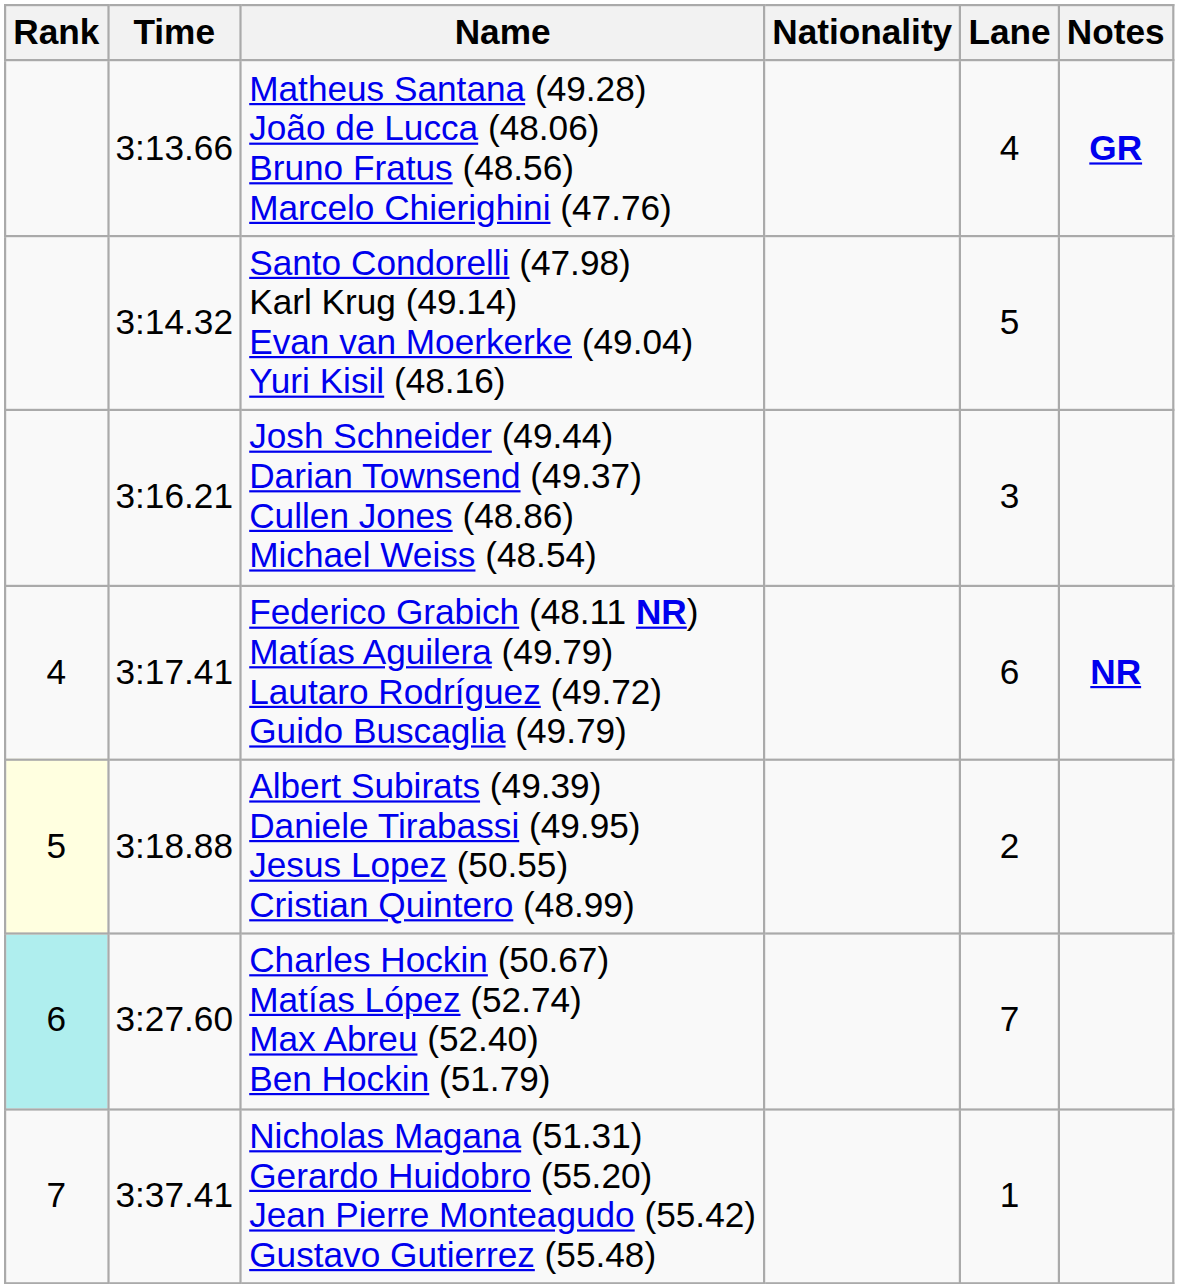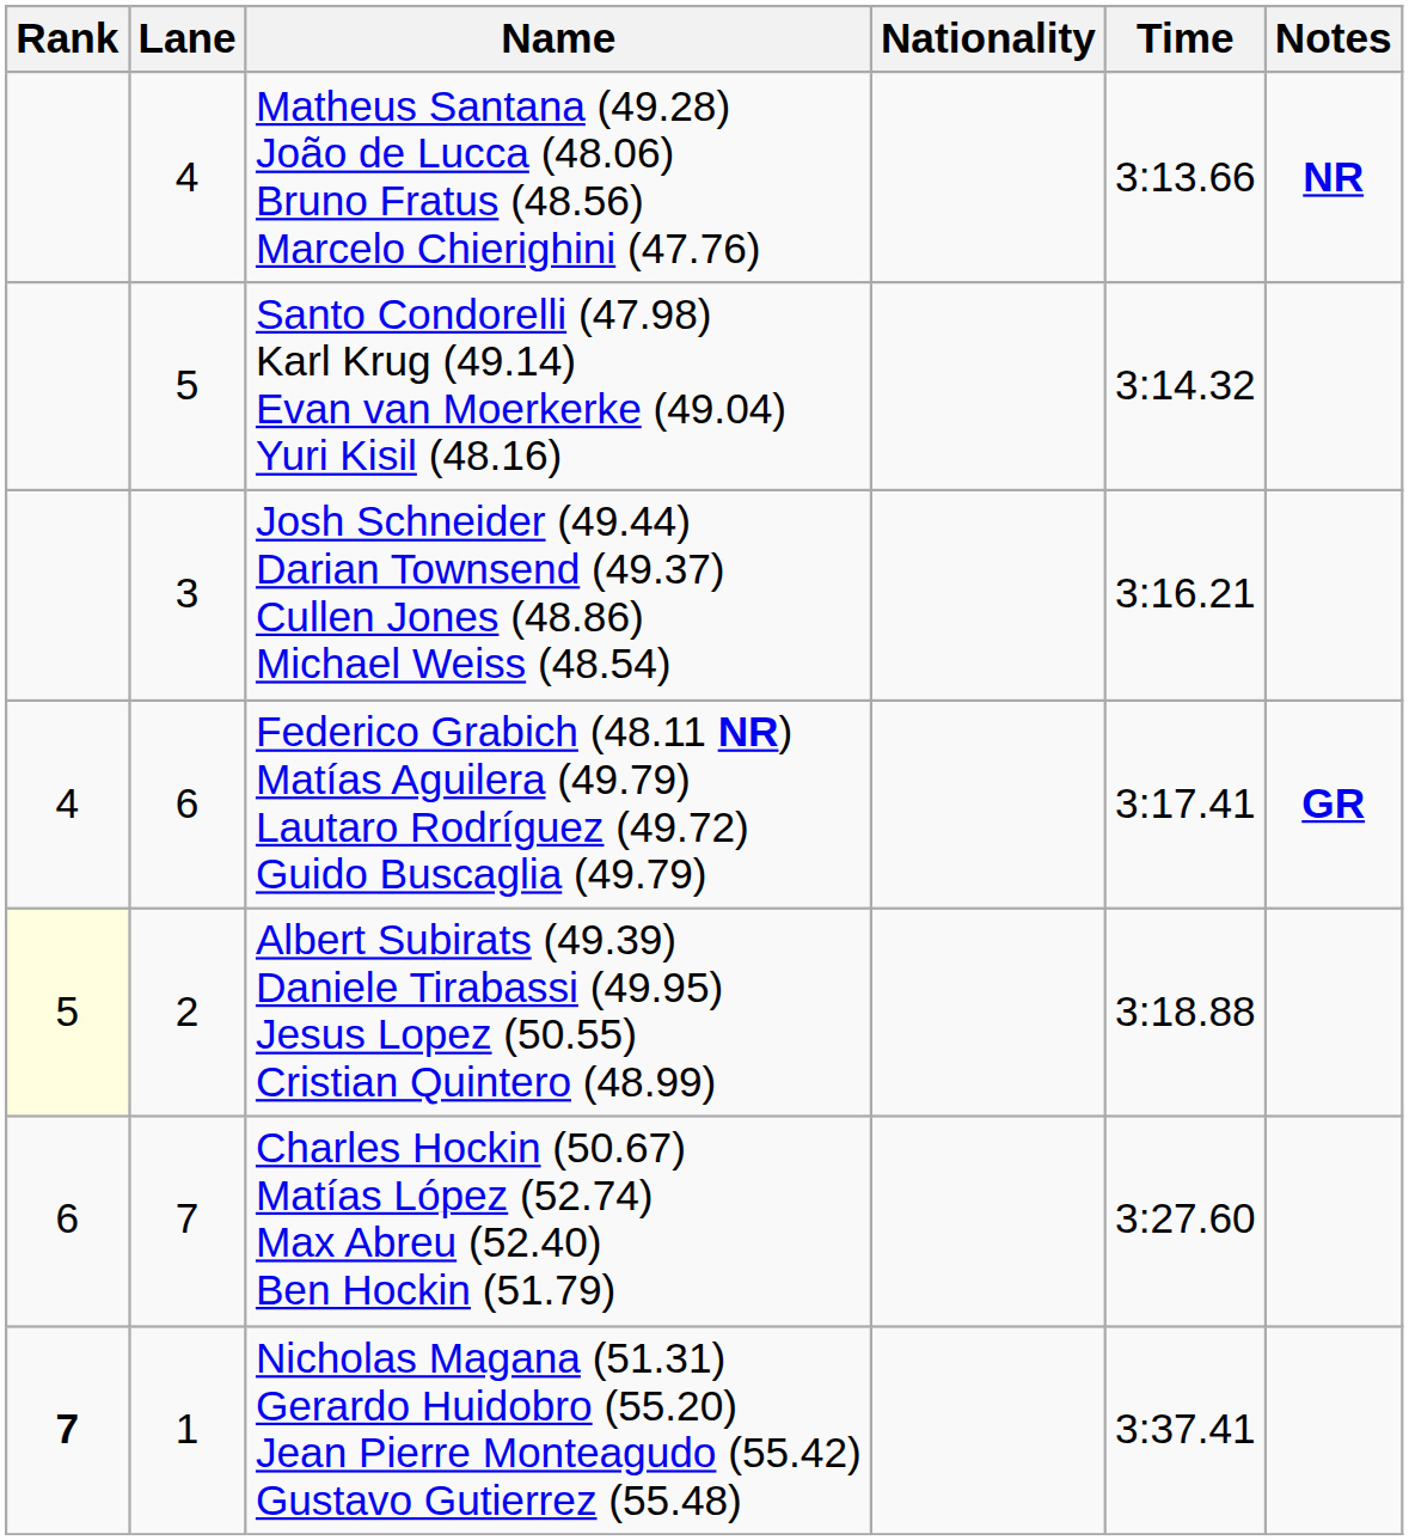columns swapped: Lane <-> Time
row 2 | Notes: GR -> NR
row 5 | Notes: NR -> GR
row 7 | Rank: paleturquoise background -> no background
row 8 | Rank: normal -> bold
